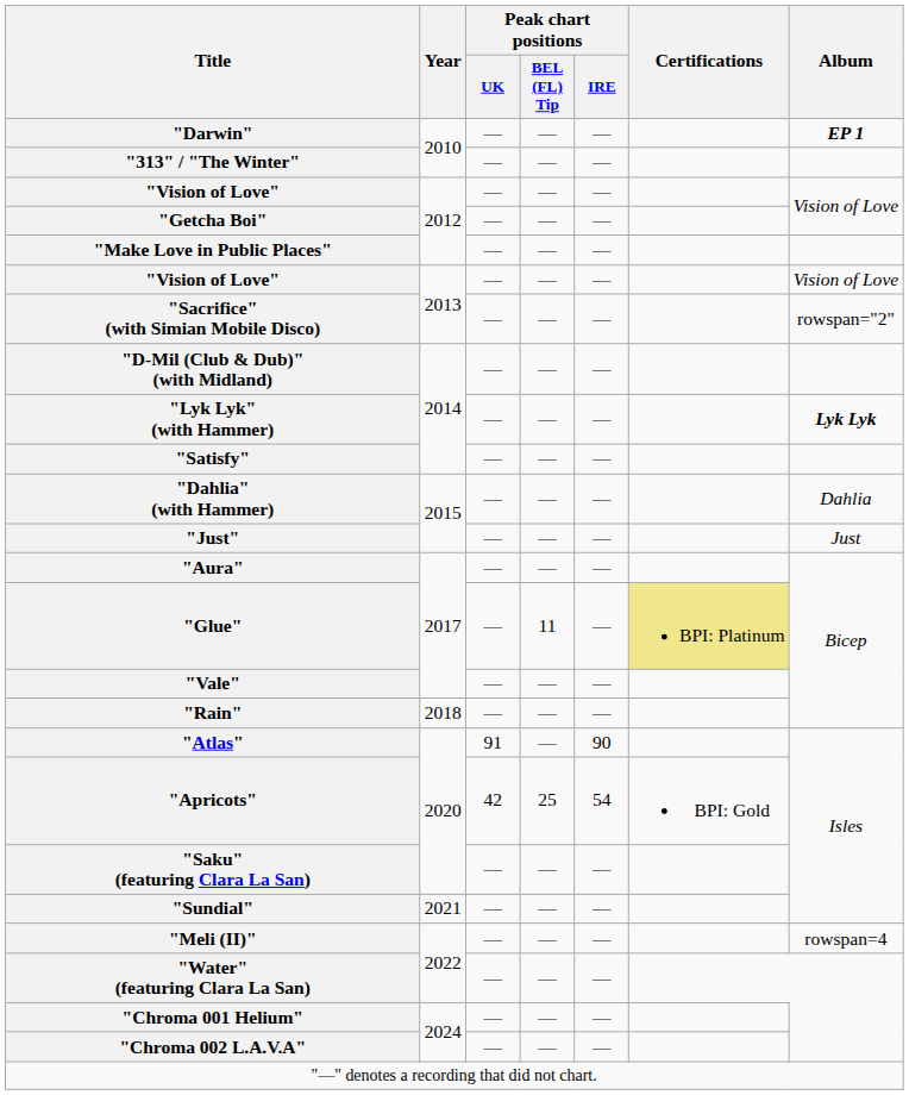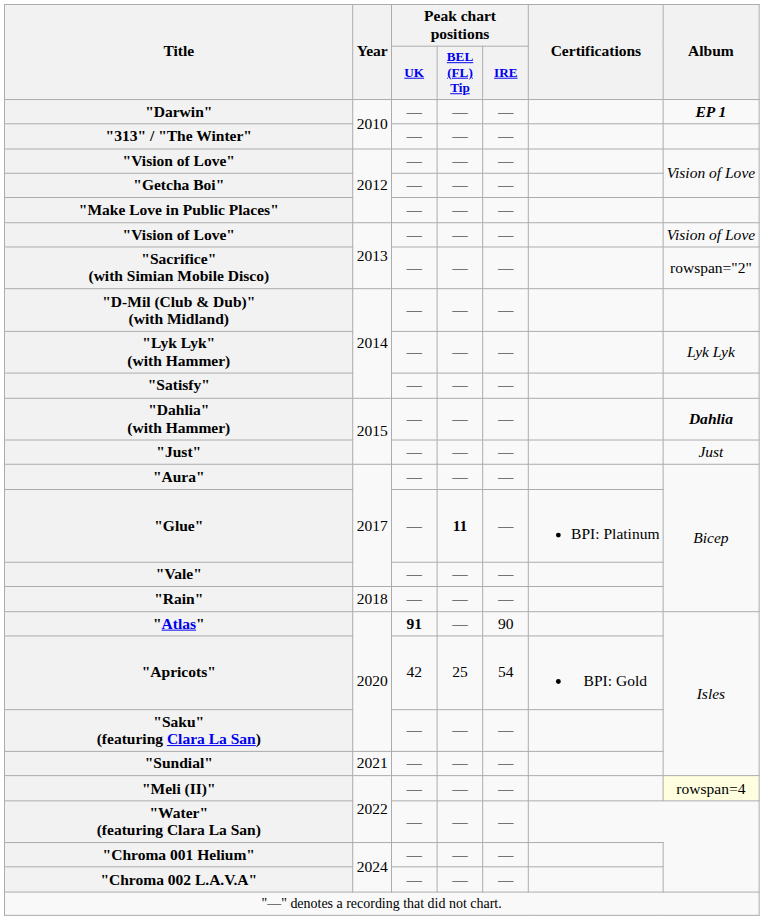"Lyk Lyk" (with Hammer) | Album: bold -> normal
"Dahlia" (with Hammer) | Album: normal -> bold
"Glue" | Peak chart positions / BEL (FL) Tip: normal -> bold
"Glue" | Certifications: khaki background -> no background
"Atlas" | Peak chart positions / UK: normal -> bold
"Meli (II)" | Album: no background -> lightyellow background
